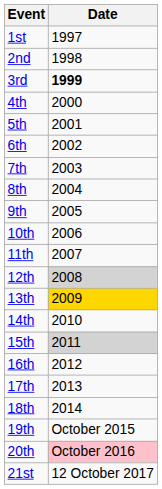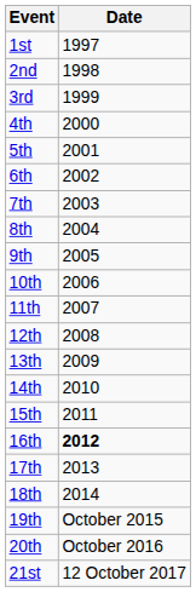3rd | Date: bold -> normal
12th | Date: lightgrey background -> no background
13th | Date: gold background -> no background
15th | Date: lightgrey background -> no background
16th | Date: normal -> bold
20th | Date: pink background -> no background
